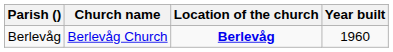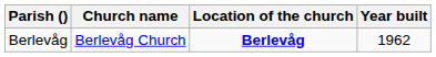row 2 | Year built: 1960 -> 1962
